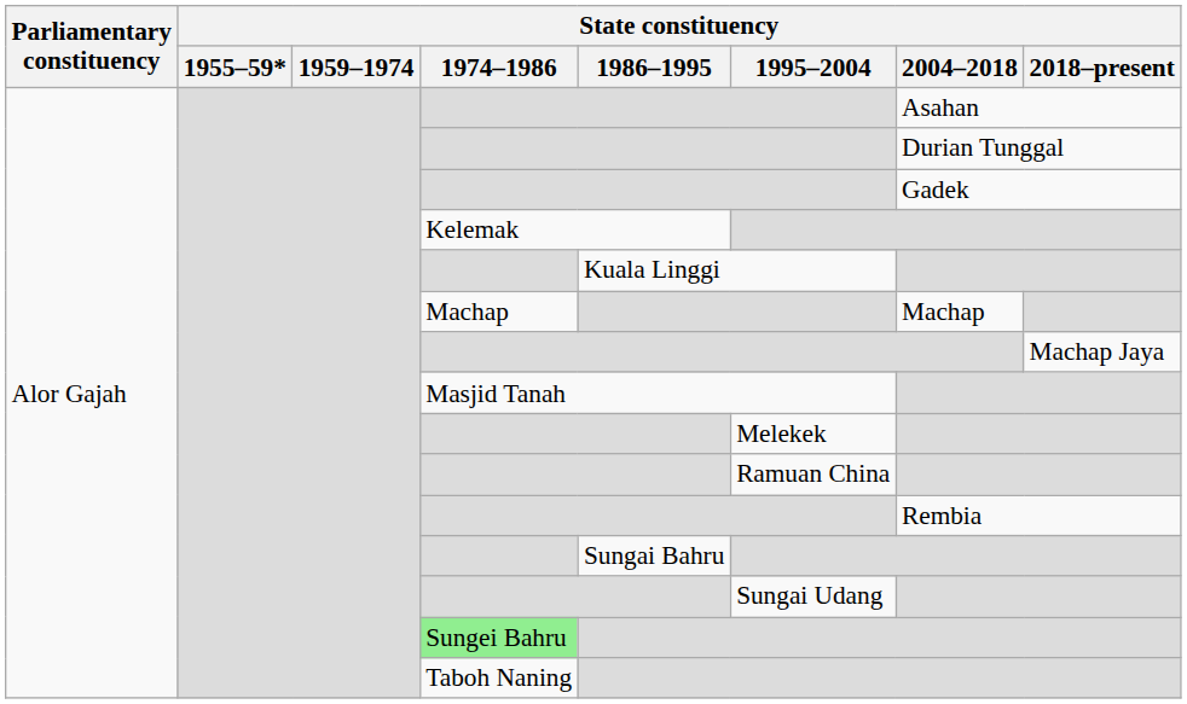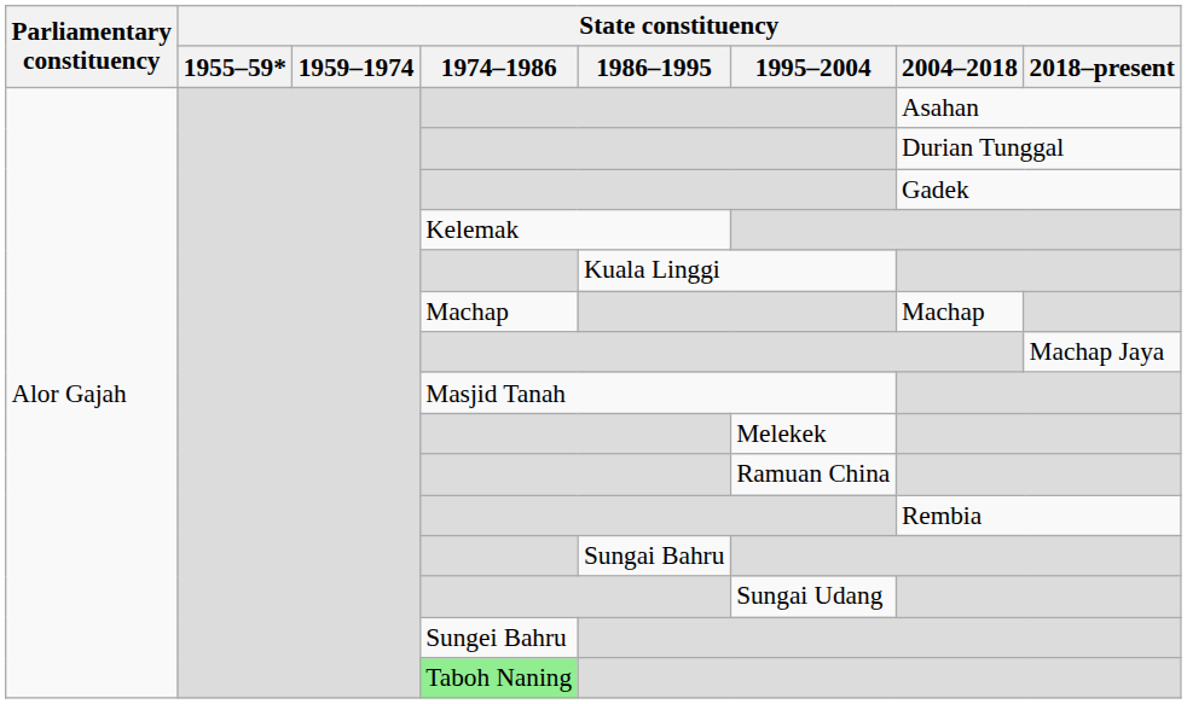Sungei Bahru | State constituency / 1974–1986: lightgreen background -> no background
Taboh Naning | State constituency / 1974–1986: no background -> lightgreen background
